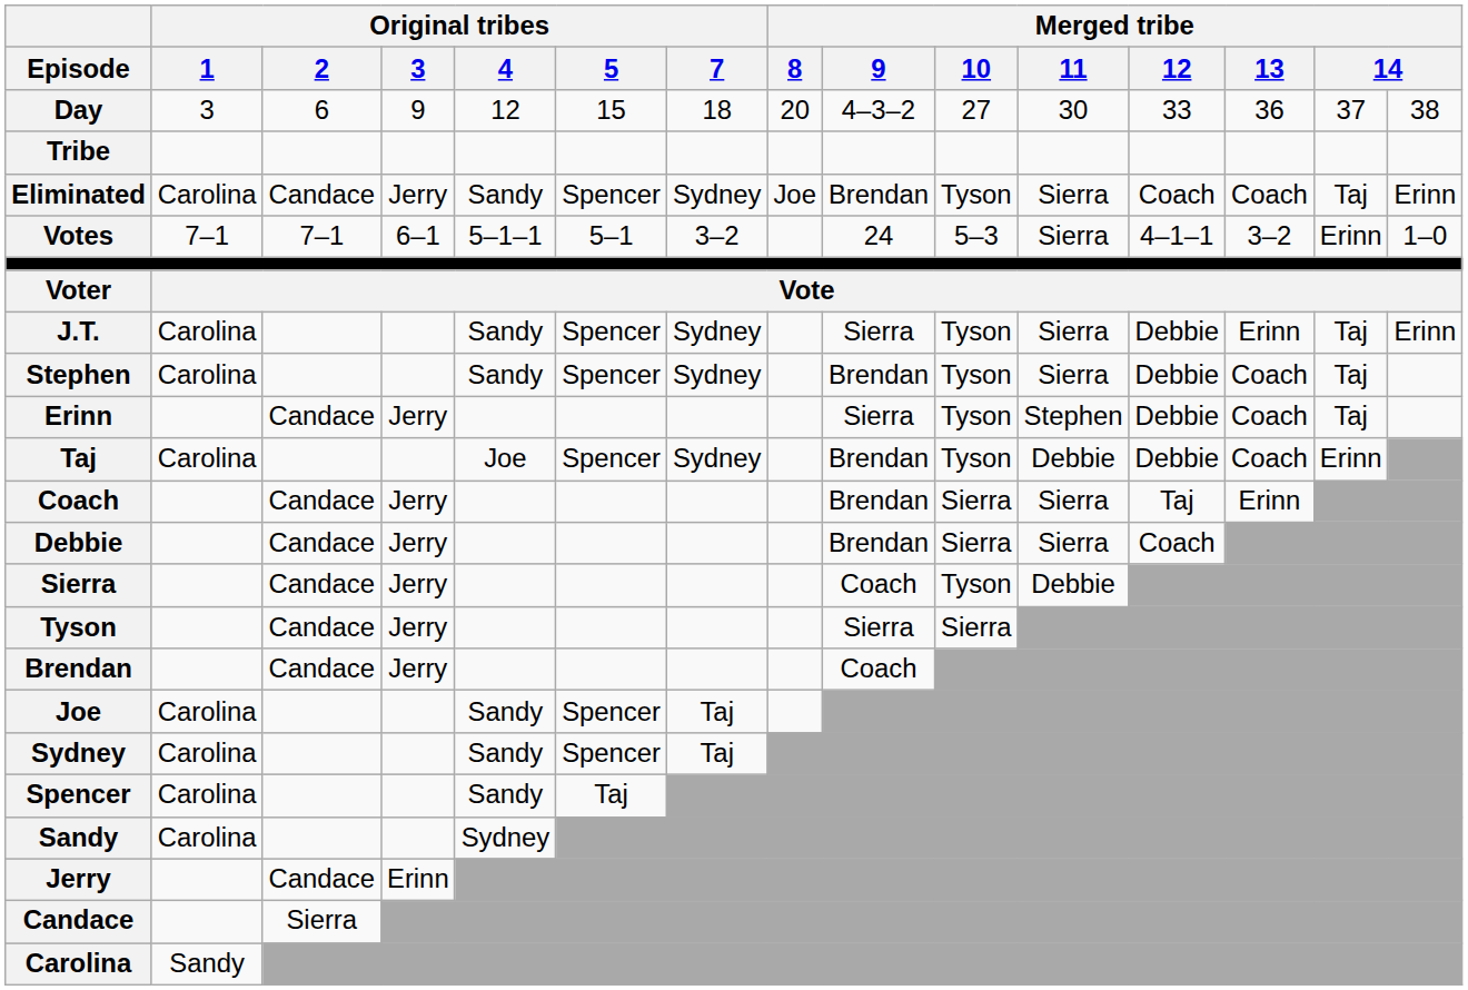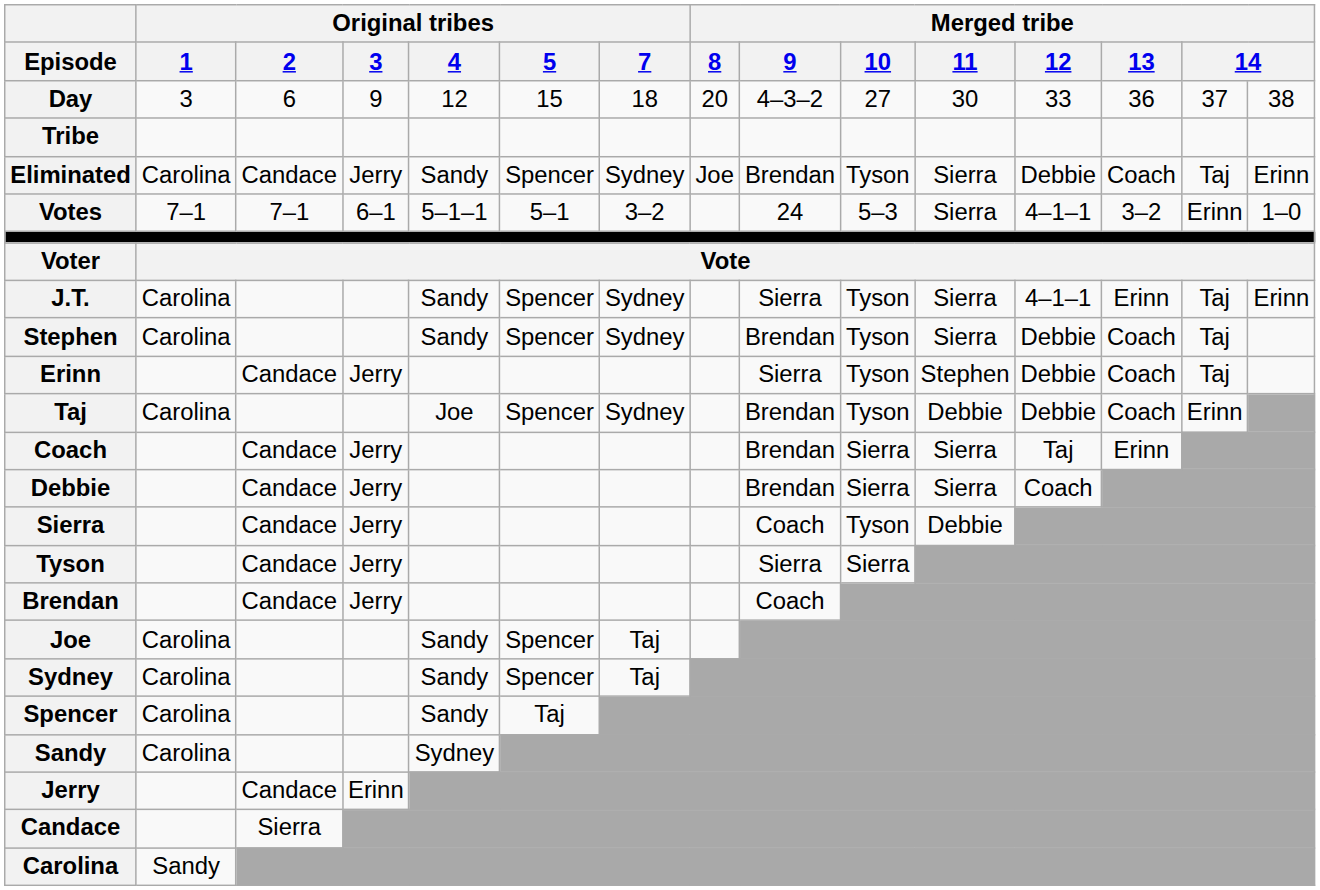Eliminated | Merged tribe / 12: Coach -> Debbie
J.T. | Merged tribe / 12: Debbie -> 4–1–1
